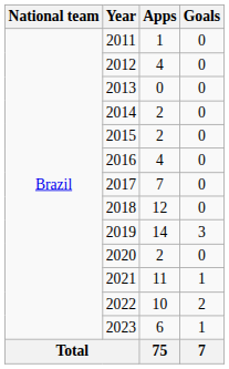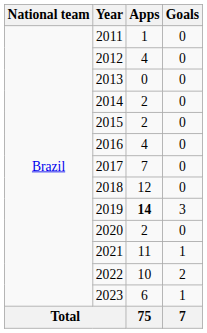2019 | Apps: normal -> bold
